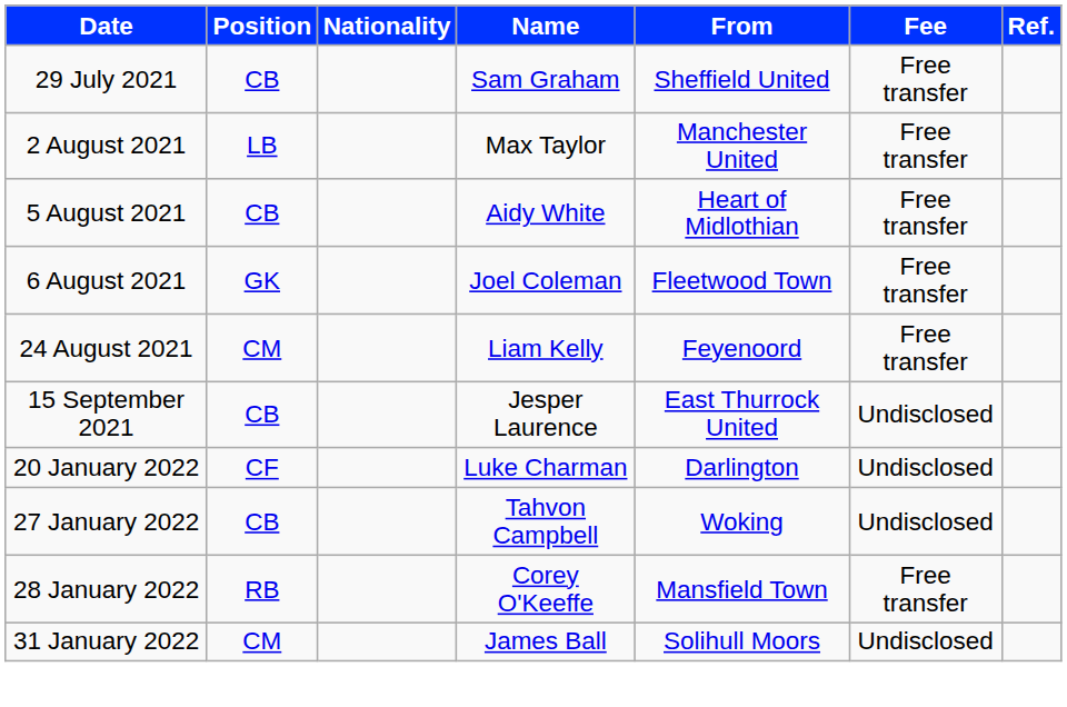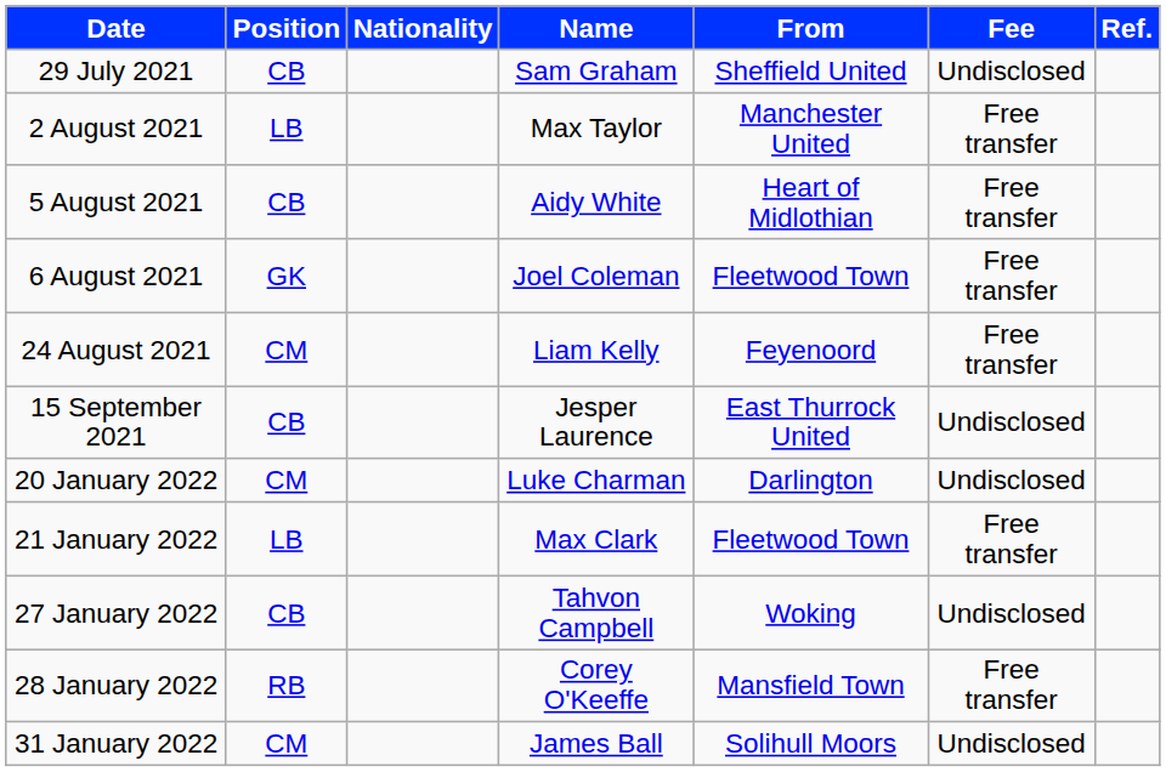29 July 2021 | Fee: Free transfer -> Undisclosed
20 January 2022 | Position: CF -> CM
+ row: 21 January 2022 | LB | Max Clark | Fleetwood Town | Free transfer
